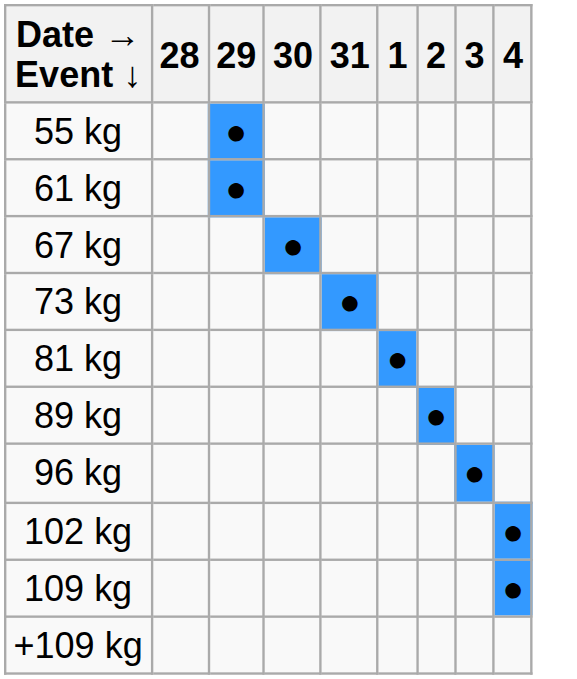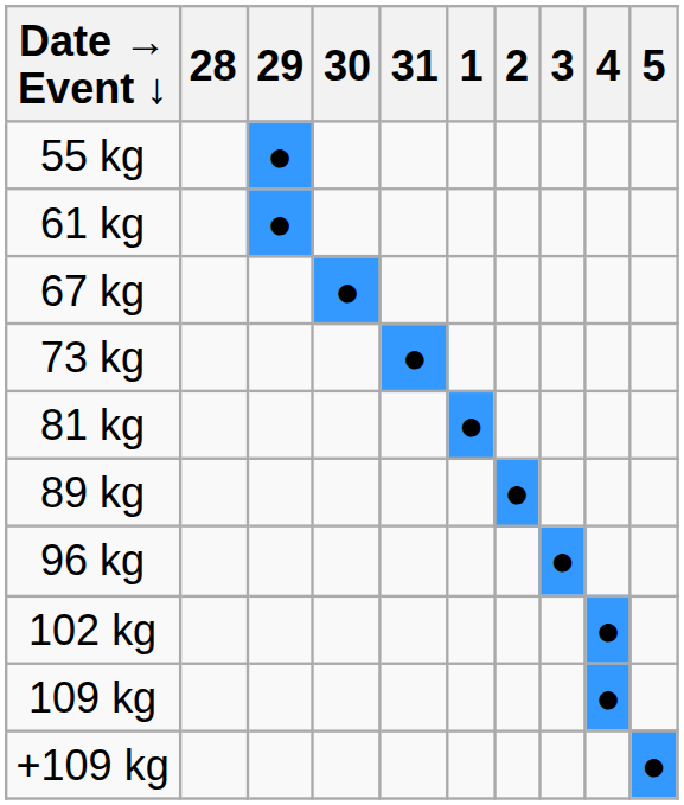+ column: 5 | ●
